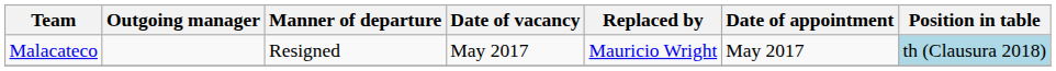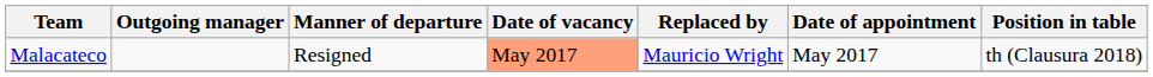Malacateco | Date of vacancy: no background -> lightsalmon background
Malacateco | Position in table: lightblue background -> no background
